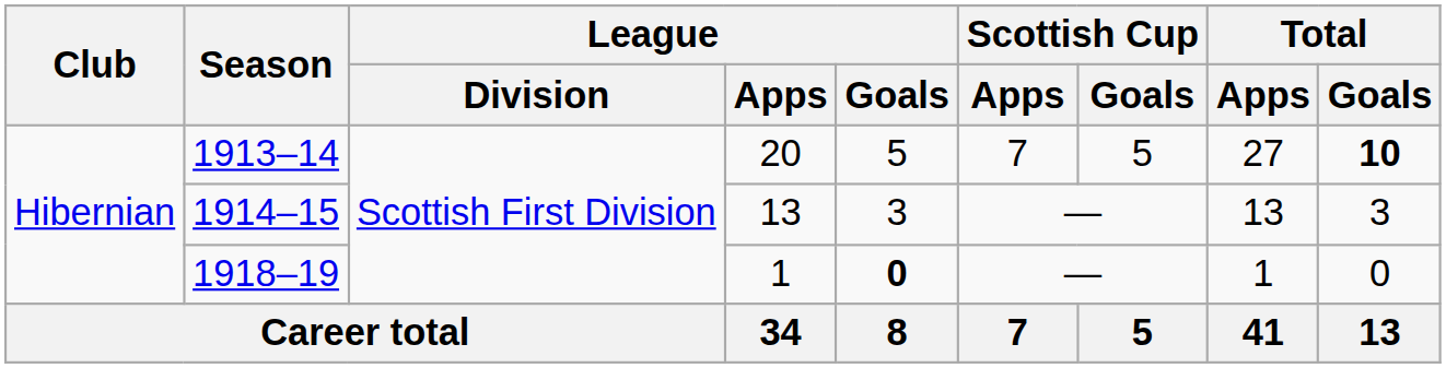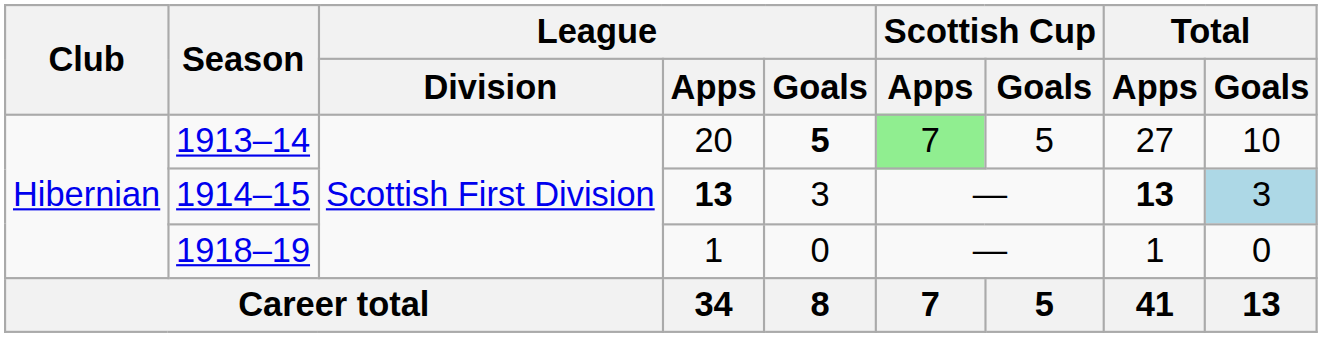1913–14 | League / Goals: normal -> bold
1913–14 | Scottish Cup / Apps: no background -> lightgreen background
1913–14 | Total / Goals: bold -> normal
1914–15 | League / Apps: normal -> bold
1914–15 | Total / Apps: normal -> bold
1914–15 | Total / Goals: no background -> lightblue background
1918–19 | League / Goals: bold -> normal
